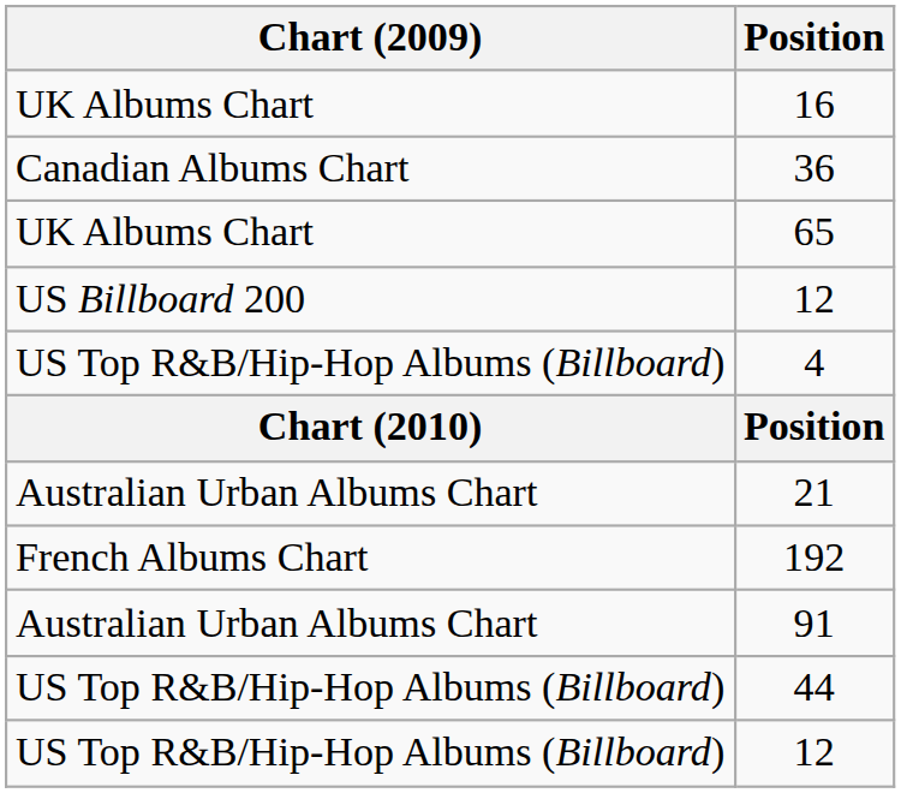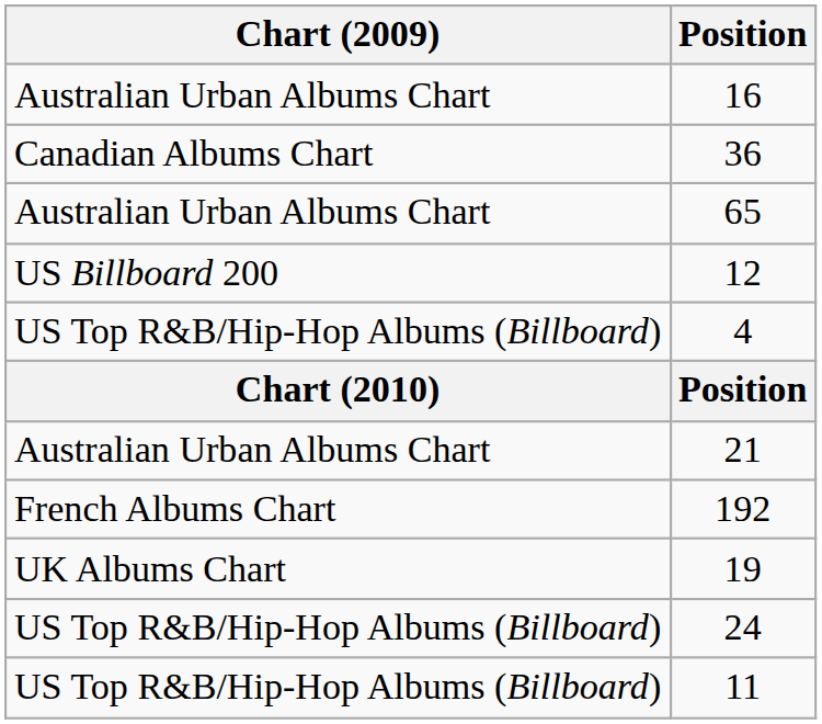row 2 | Chart (2009): UK Albums Chart -> Australian Urban Albums Chart
row 4 | Chart (2009): UK Albums Chart -> Australian Urban Albums Chart
row 10 | Chart (2009): Australian Urban Albums Chart -> UK Albums Chart
row 10 | Position: 91 -> 19
row 11 | Position: 44 -> 24
row 12 | Position: 12 -> 11
